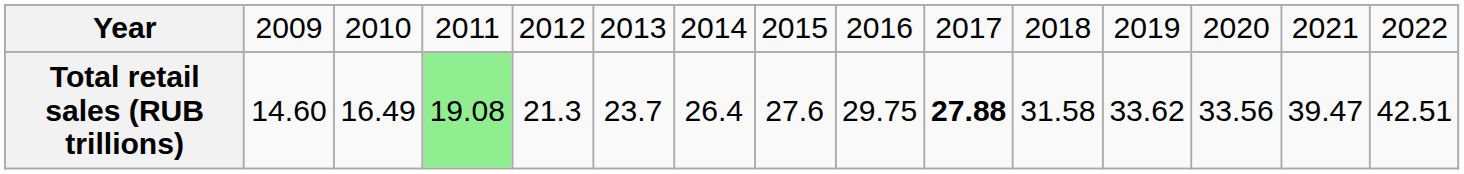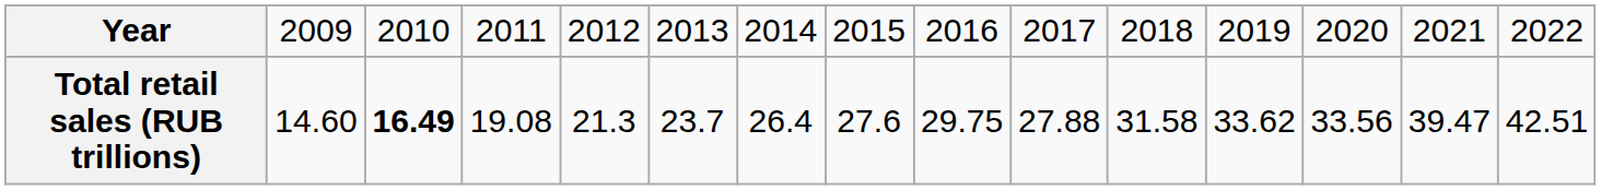row 2 | column 3: normal -> bold
row 2 | column 4: lightgreen background -> no background
row 2 | column 10: bold -> normal
